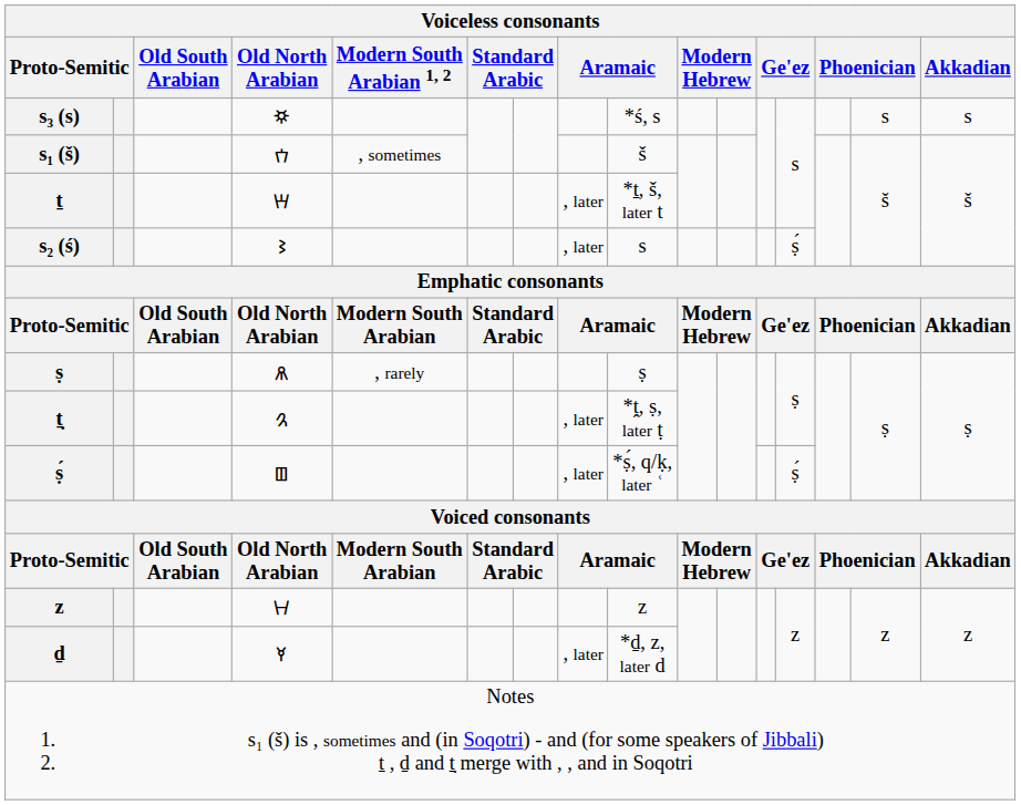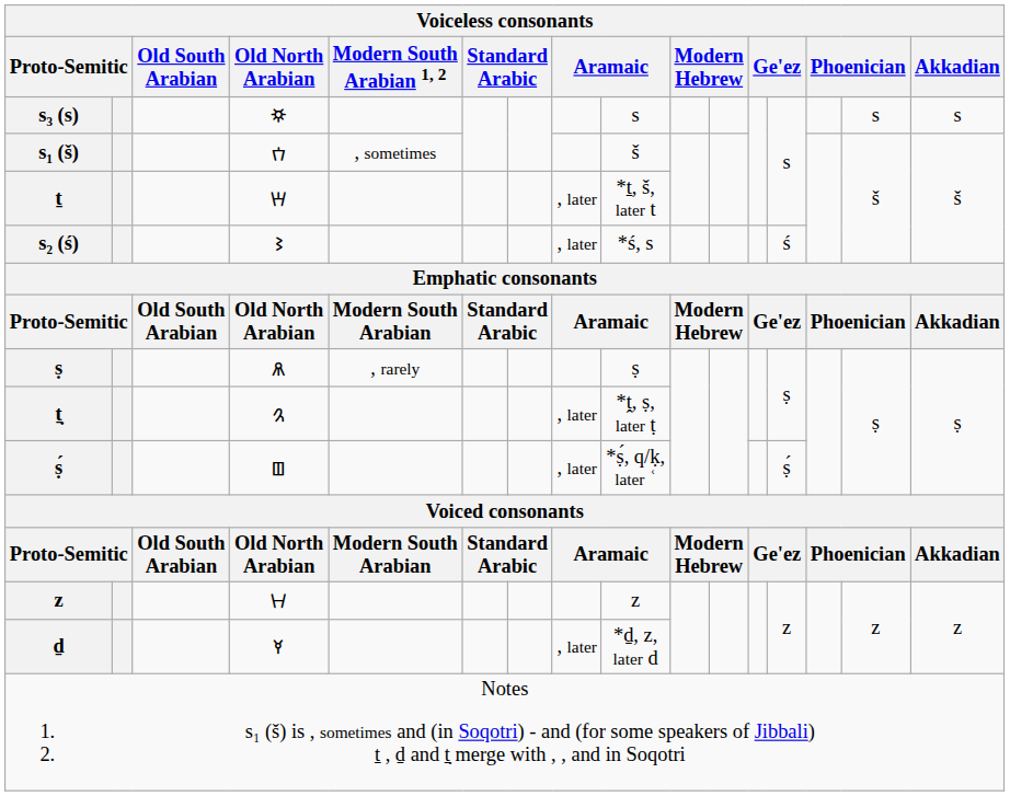s₃ (s) | column 9: *ś, s -> s
s₂ (ś) | column 9: s -> *ś, s
s₂ (ś) | column 13: ṣ́ -> ś
